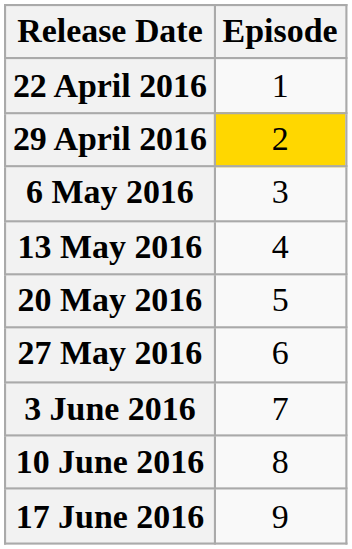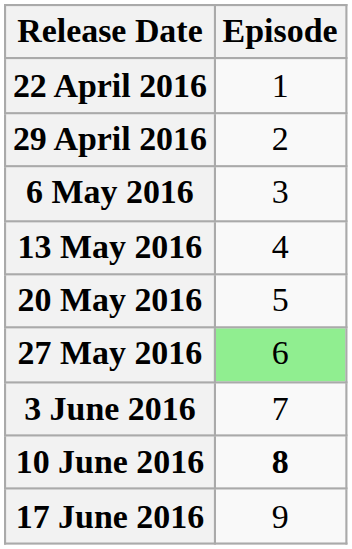29 April 2016 | Episode: gold background -> no background
27 May 2016 | Episode: no background -> lightgreen background
10 June 2016 | Episode: normal -> bold
